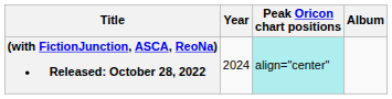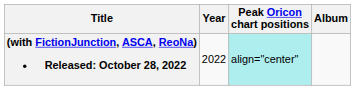row 2 | Year: 2024 -> 2022
